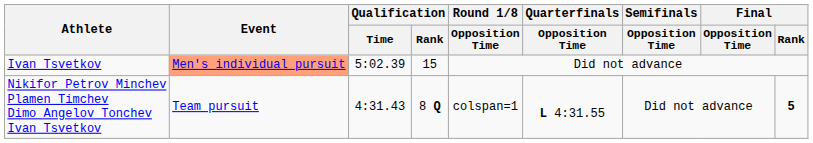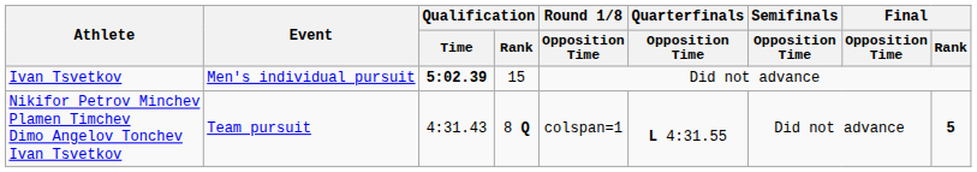Ivan Tsvetkov | Event: lightsalmon background -> no background
Ivan Tsvetkov | Qualification / Time: normal -> bold
